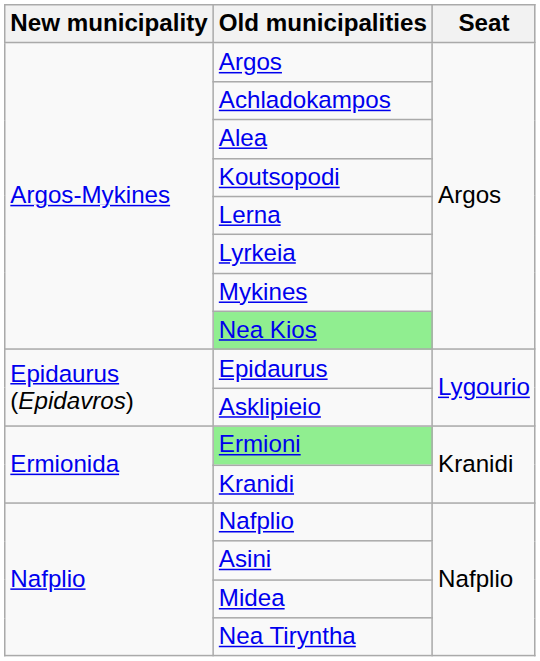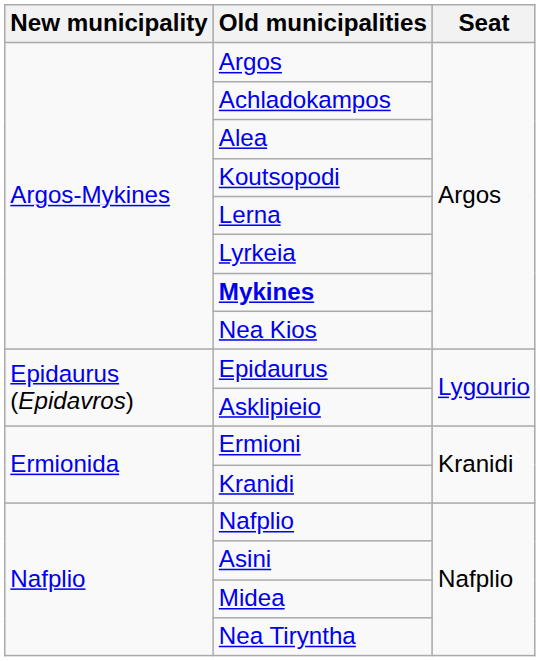Mykines | Old municipalities: normal -> bold
Nea Kios | Old municipalities: lightgreen background -> no background
Ermioni | Old municipalities: lightgreen background -> no background
